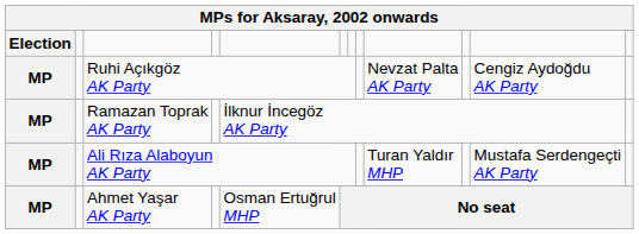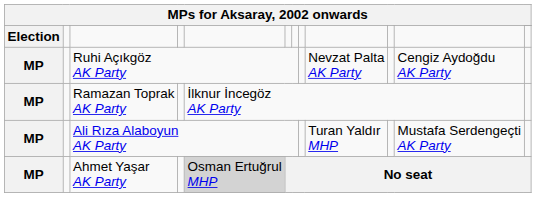Ahmet Yaşar AK Party | column 5: no background -> lightgrey background
